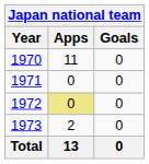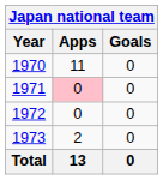1971 | Apps: no background -> pink background
1972 | Apps: khaki background -> no background
